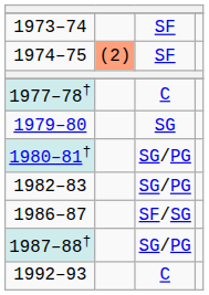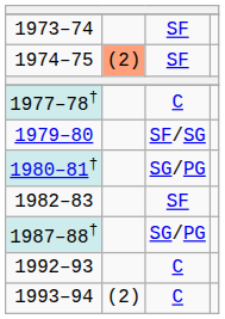1979–80 | column 3: SG -> SF/SG
1982–83 | column 3: SG/PG -> SF
- row: 1986–87 | SF/SG
+ row: 1993–94 | (2) | C
